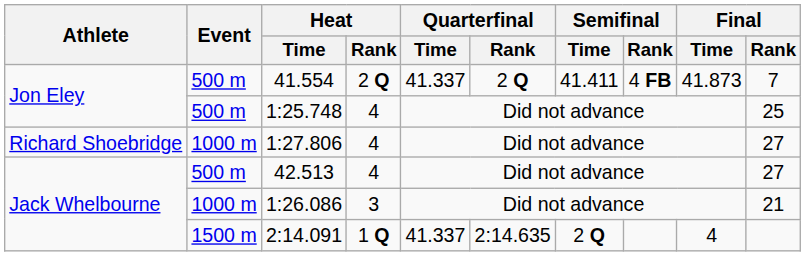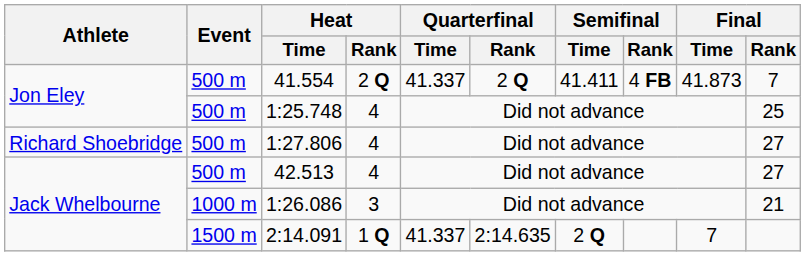1:27.806 | Event: 1000 m -> 500 m
2:14.091 | Final / Time: 4 -> 7
